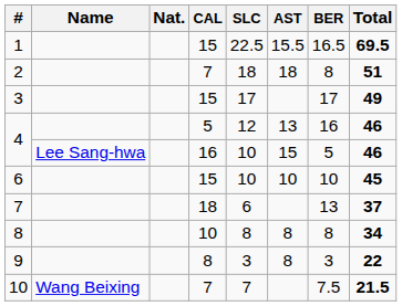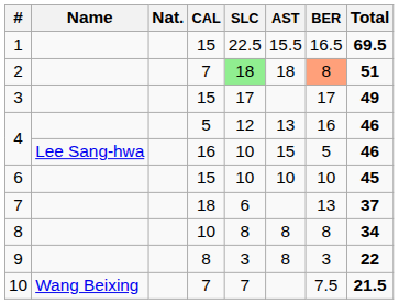2 | SLC: no background -> lightgreen background
2 | BER: no background -> lightsalmon background
